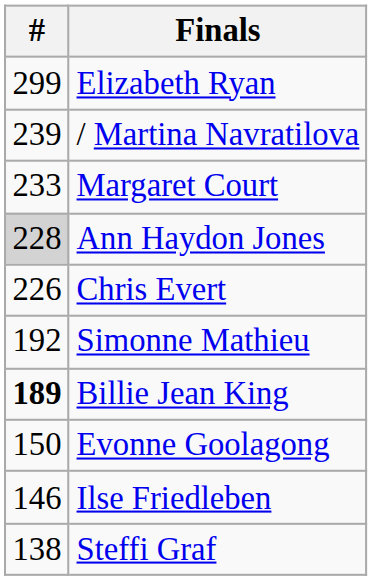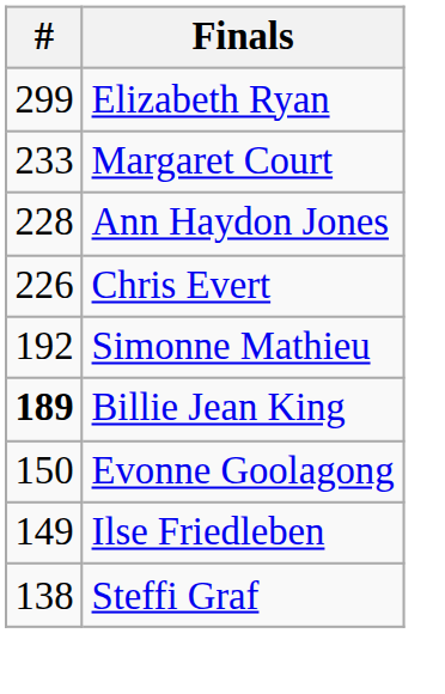- row: 239 | / Martina Navratilova
Ann Haydon Jones | #: lightgrey background -> no background
Ilse Friedleben | #: 146 -> 149
